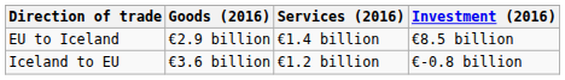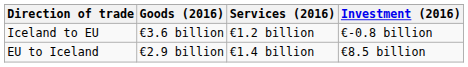rows swapped: EU to Iceland <-> Iceland to EU
